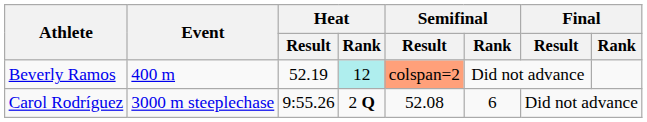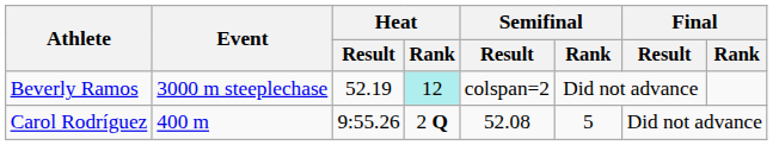Beverly Ramos | Event: 400 m -> 3000 m steeplechase
Beverly Ramos | Semifinal / Result: lightsalmon background -> no background
Carol Rodríguez | Event: 3000 m steeplechase -> 400 m
Carol Rodríguez | Semifinal / Rank: 6 -> 5
